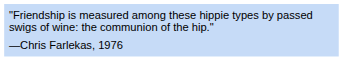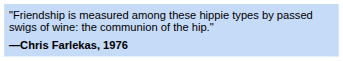row 2 | column 1: normal -> bold
